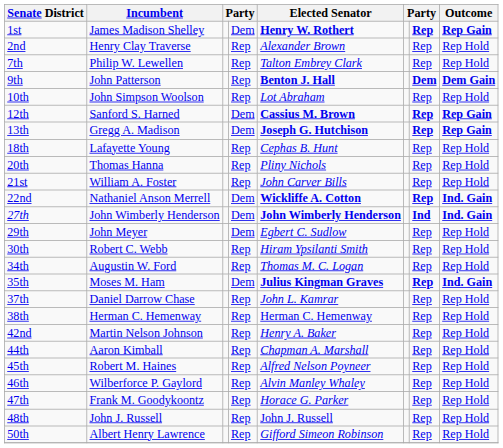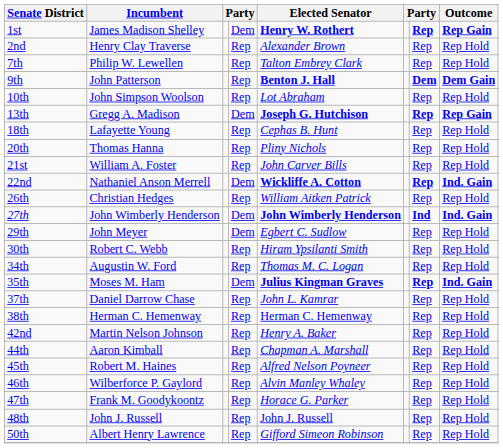- row: 12th | Sanford S. Harned | Dem | Cassius M. Brown | Rep | Rep Gain
+ row: 26th | Christian Hedges | Rep | William Aitken Patrick | Rep | Rep Hold
